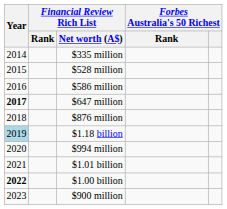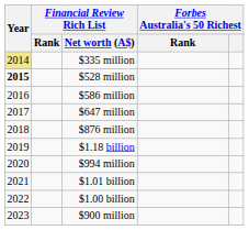$335 million | Year: no background -> khaki background
$528 million | Year: normal -> bold
$647 million | Year: bold -> normal
$1.18 billion | Year: lightblue background -> no background
$1.00 billion | Year: bold -> normal
